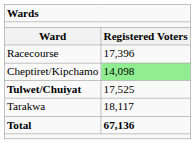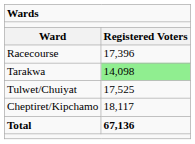row 5 | column 1: Cheptiret/Kipchamo -> Tarakwa
row 6 | column 1: bold -> normal
row 7 | column 1: Tarakwa -> Cheptiret/Kipchamo
